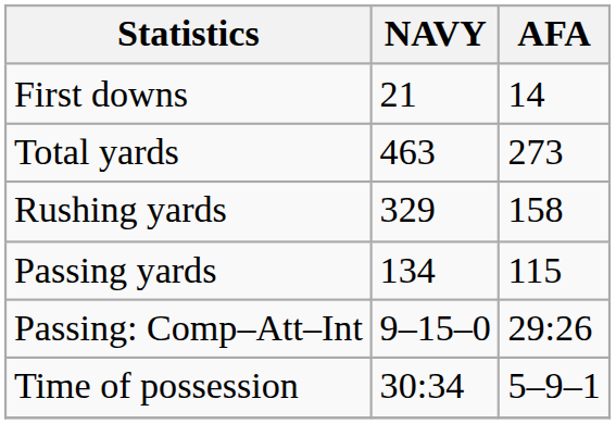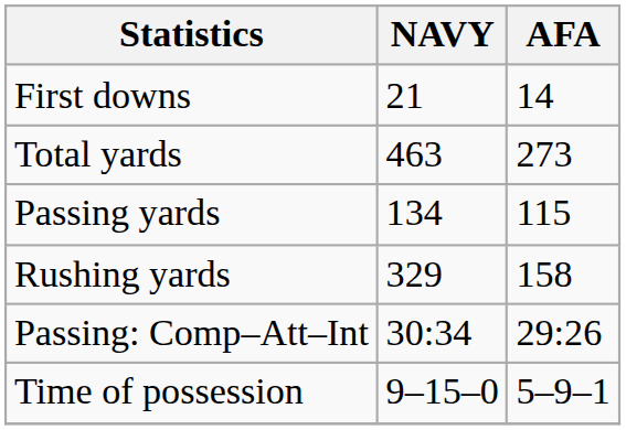rows swapped: Rushing yards <-> Passing yards
Passing: Comp–Att–Int | NAVY: 9–15–0 -> 30:34
Time of possession | NAVY: 30:34 -> 9–15–0
